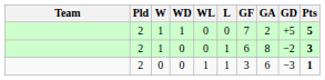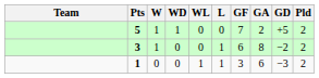columns swapped: Pld <-> Pts
